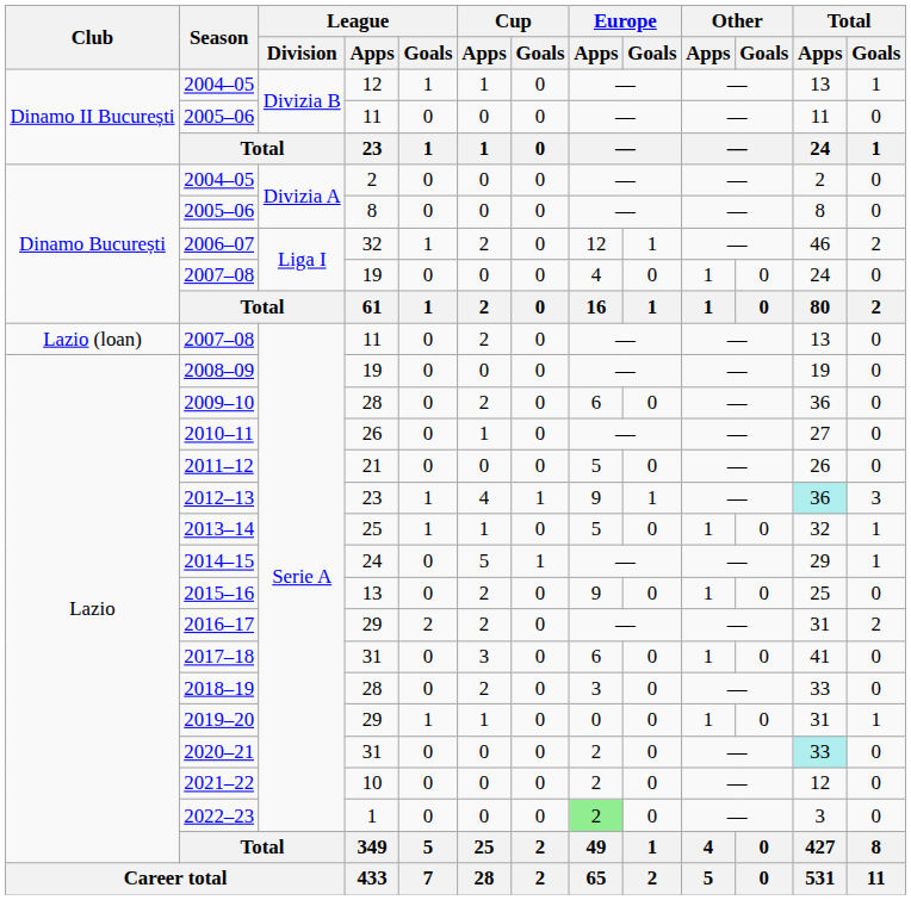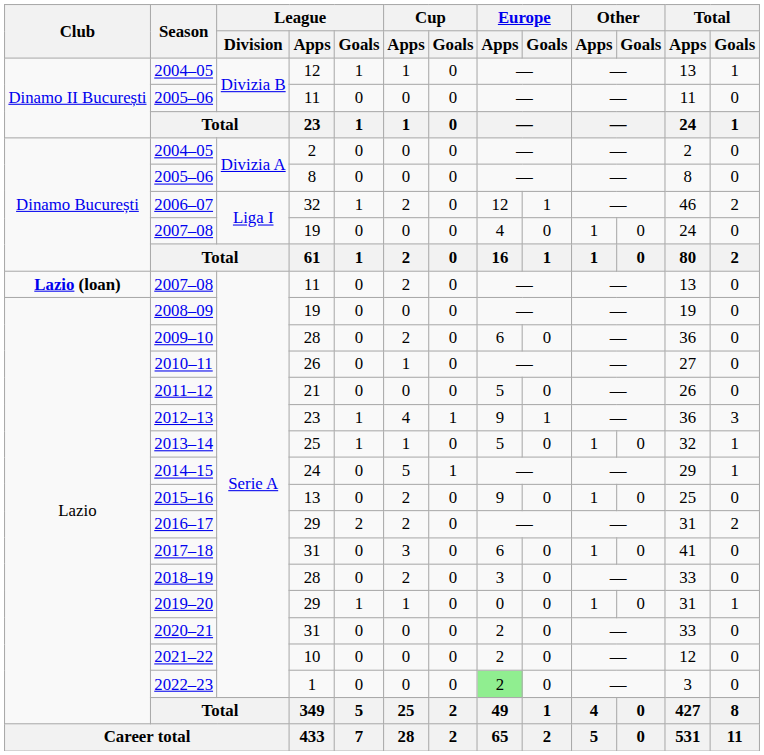2007–08 / 11 | Club: normal -> bold
2012–13 | Total / Apps: paleturquoise background -> no background
2020–21 | Total / Apps: paleturquoise background -> no background
